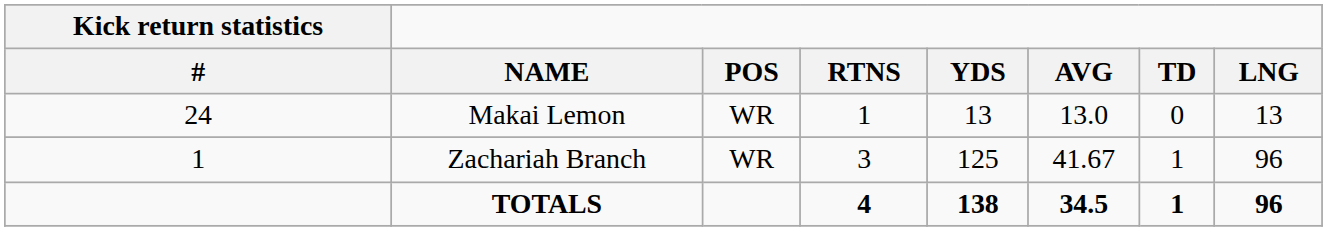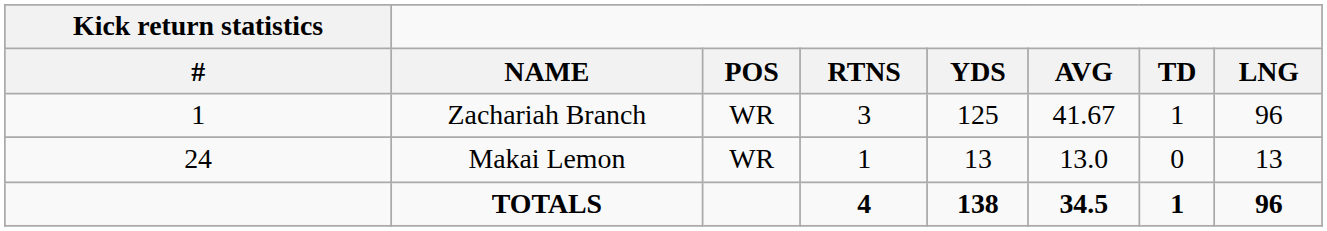rows swapped: Zachariah Branch <-> Makai Lemon
